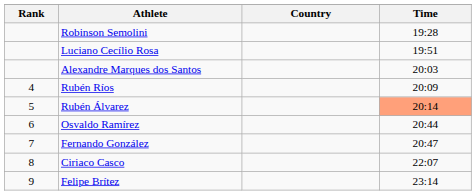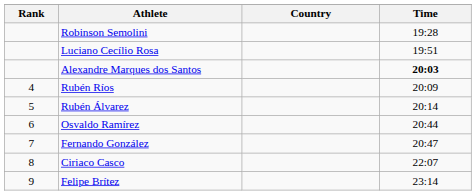Alexandre Marques dos Santos | Time: normal -> bold
Rubén Álvarez | Time: lightsalmon background -> no background
